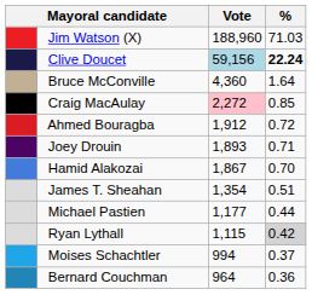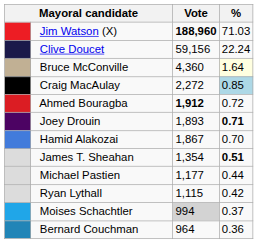Jim Watson (X) | Vote: normal -> bold
Clive Doucet | Vote: lightblue background -> no background
Clive Doucet | %: bold -> normal
Bruce McConville | %: no background -> lightyellow background
Craig MacAulay | Vote: pink background -> no background
Craig MacAulay | %: no background -> lightblue background
Ahmed Bouragba | Vote: normal -> bold
Joey Drouin | %: normal -> bold
James T. Sheahan | %: normal -> bold
Ryan Lythall | %: lightgrey background -> no background
Moises Schachtler | Vote: no background -> lightgrey background
